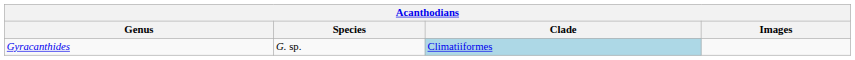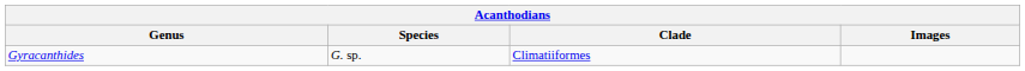Gyracanthides | Clade: lightblue background -> no background
